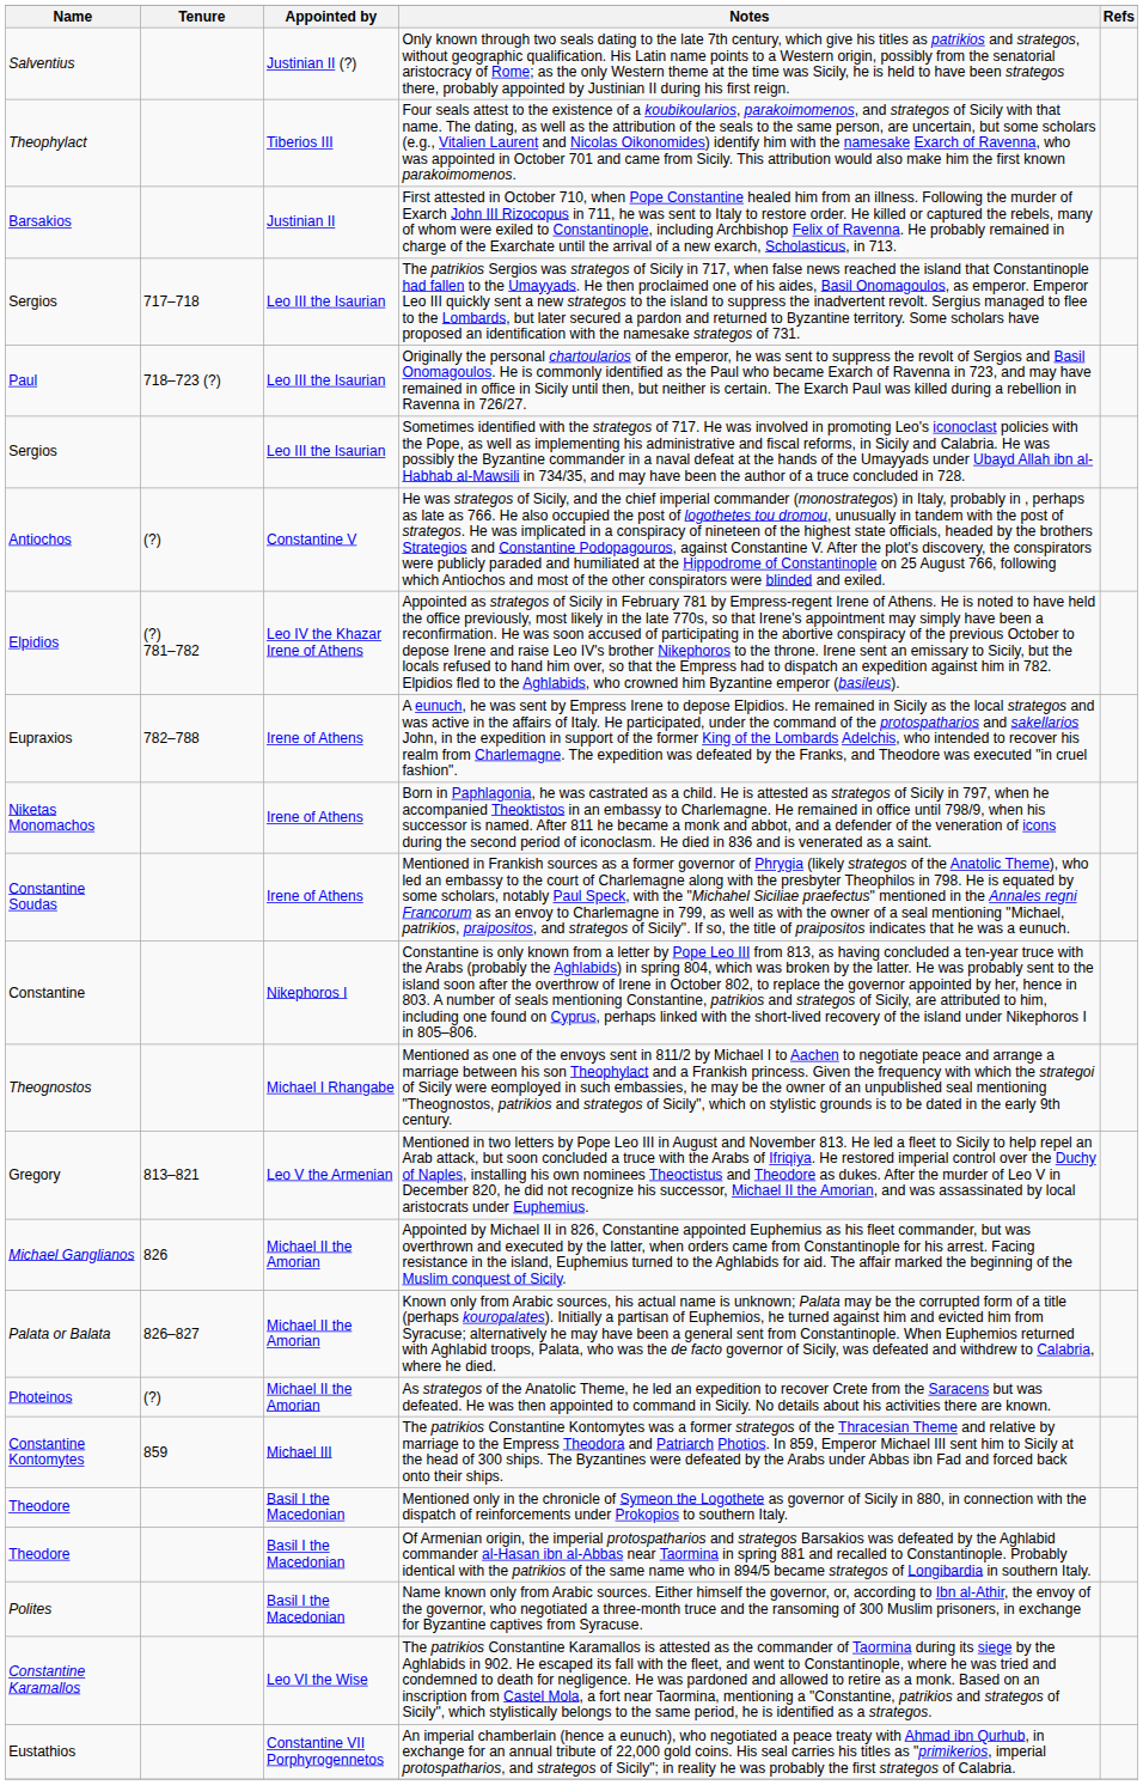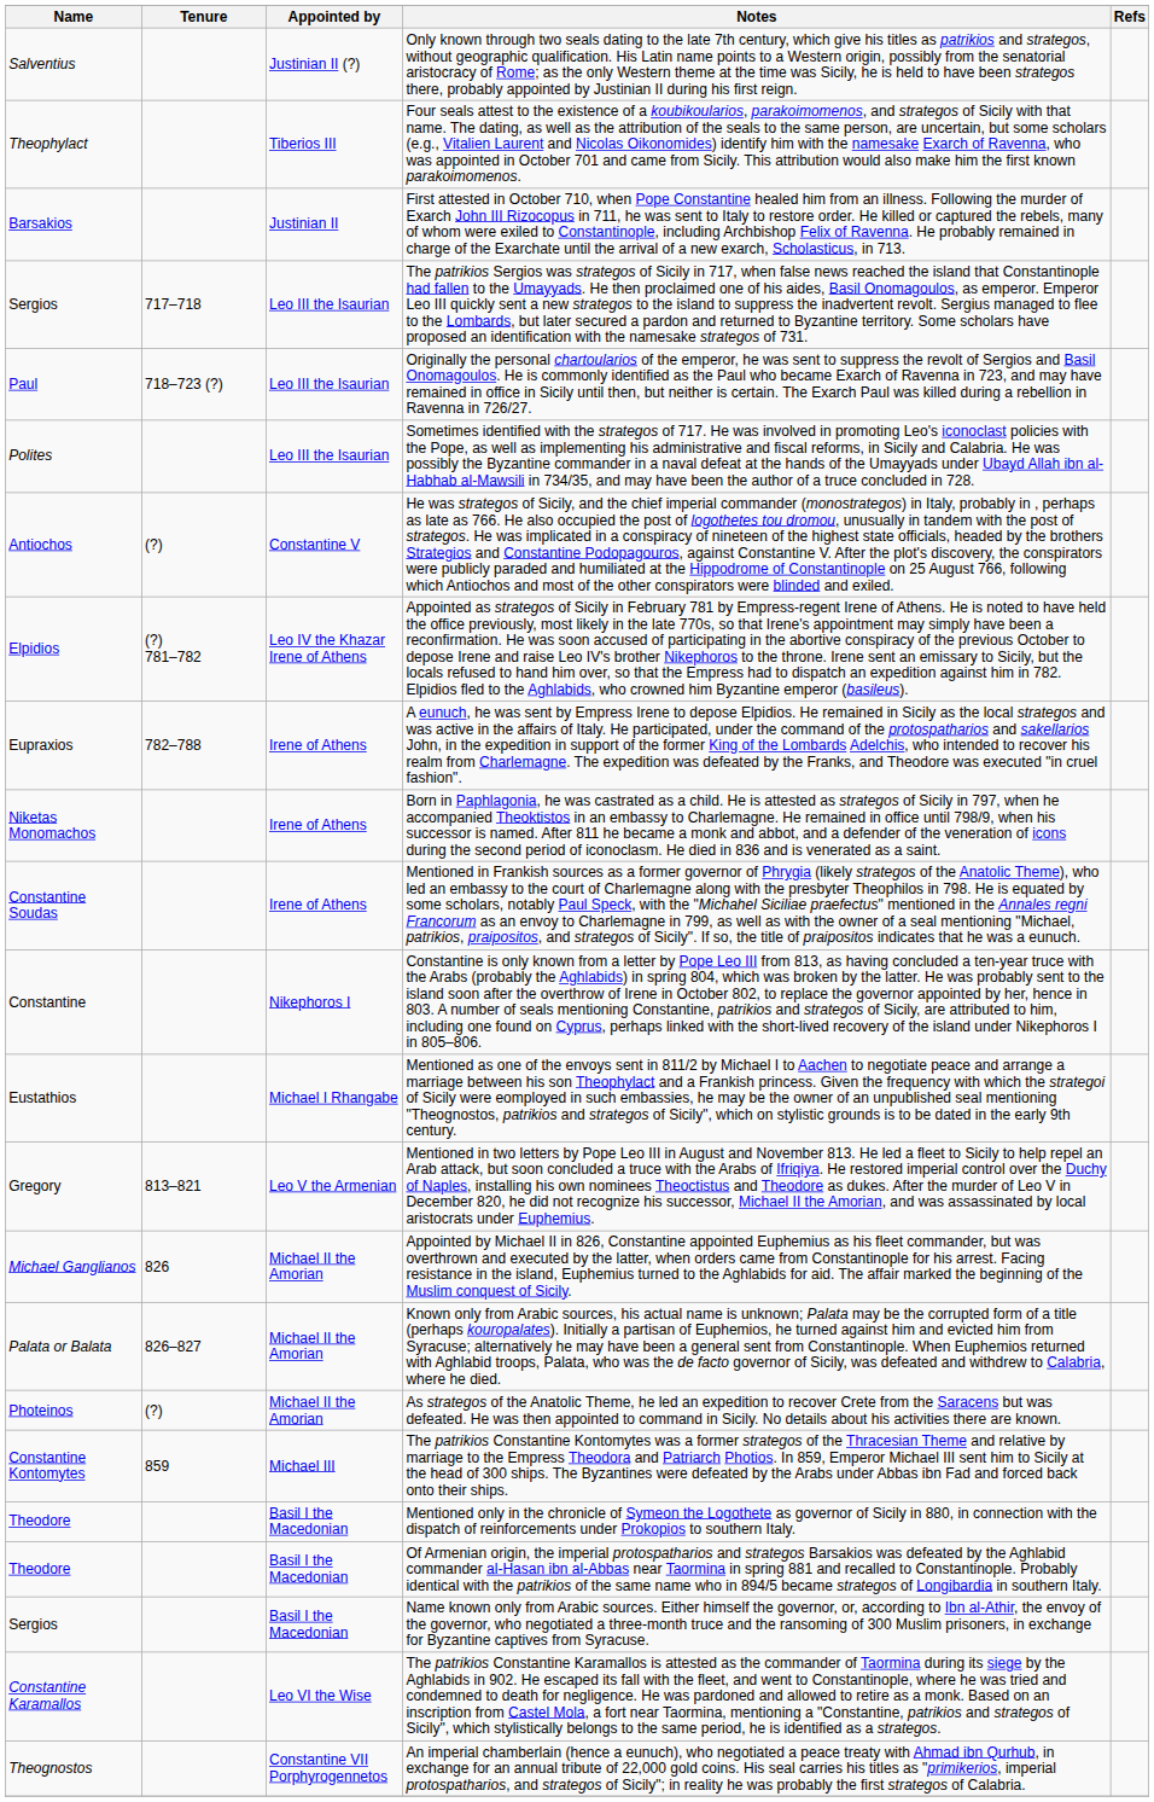row 7 | Name: Sergios -> Polites
row 14 | Name: Theognostos -> Eustathios
row 22 | Name: Polites -> Sergios
row 24 | Name: Eustathios -> Theognostos
